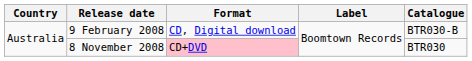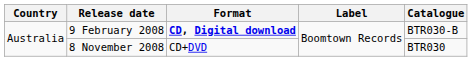9 February 2008 | Format: normal -> bold
8 November 2008 | Format: pink background -> no background
